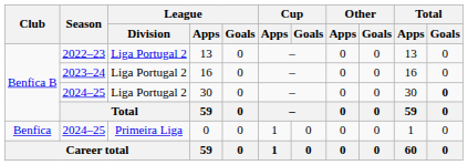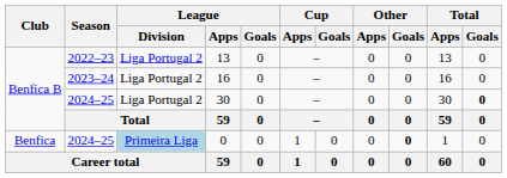row 7 | League / Division: no background -> lightblue background
row 7 | Other / Goals: normal -> bold
